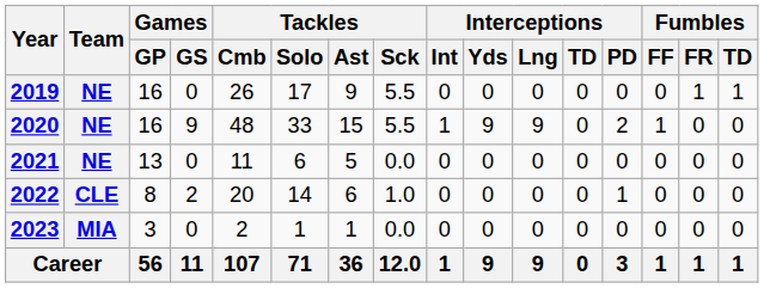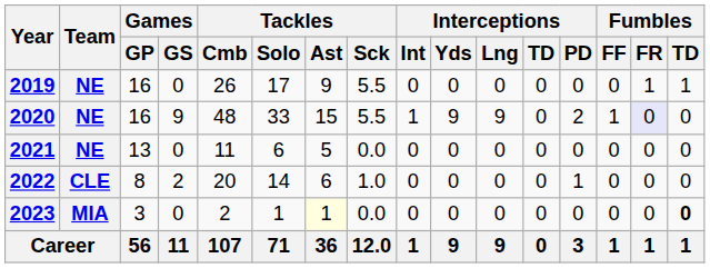2020 | Fumbles / FR: no background -> lavender background
2023 | Tackles / Ast: no background -> lightyellow background
2023 | Fumbles / TD: normal -> bold
